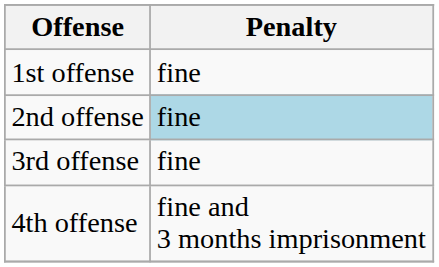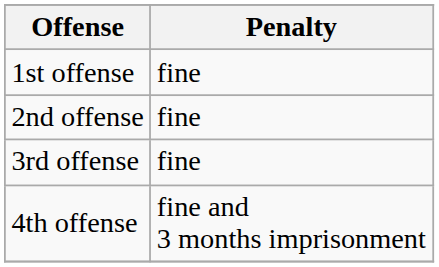2nd offense | Penalty: lightblue background -> no background
